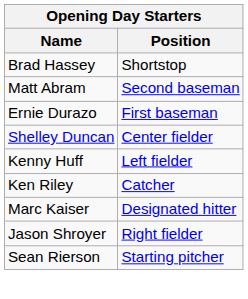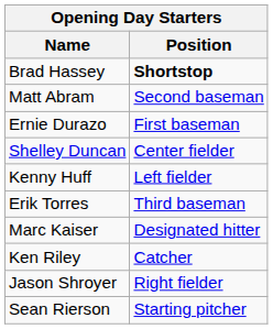Brad Hassey | Position: normal -> bold
+ row: Erik Torres | Third baseman
rows swapped: Marc Kaiser <-> Ken Riley
